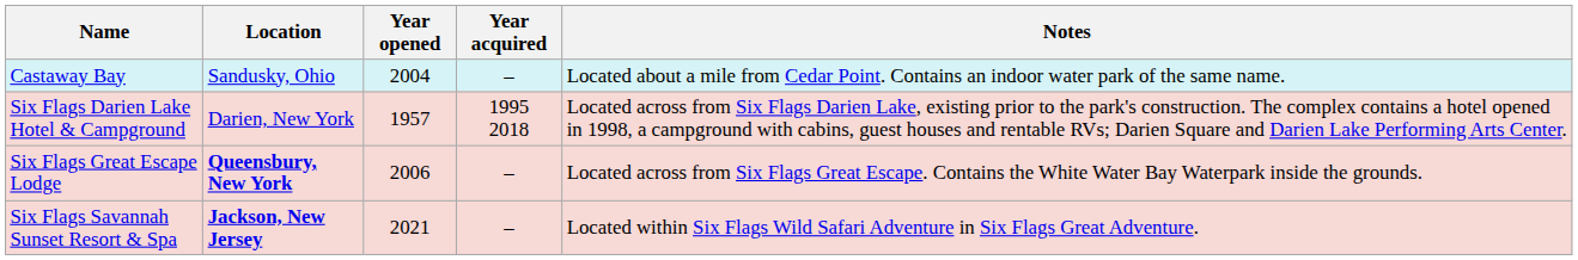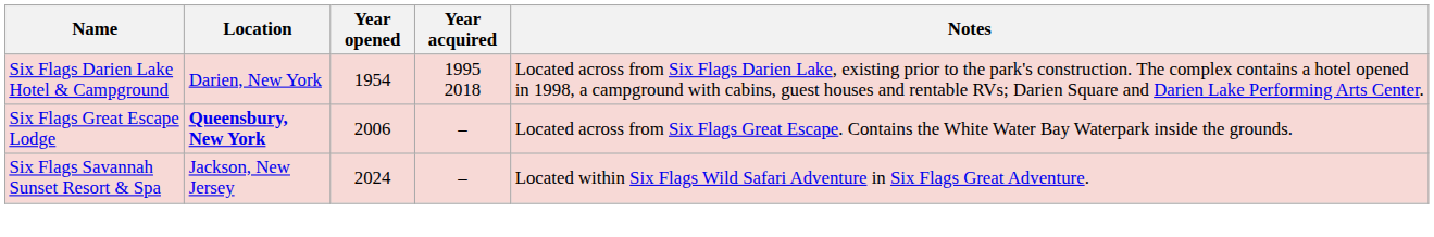- row: Castaway Bay | Sandusky, Ohio | 2004 | – | Located about a mile from Cedar Point. Contains an indoor water park of the same name.
Six Flags Darien Lake Hotel & Campground | Year opened: 1957 -> 1954
Six Flags Savannah Sunset Resort & Spa | Location: bold -> normal
Six Flags Savannah Sunset Resort & Spa | Year opened: 2021 -> 2024
